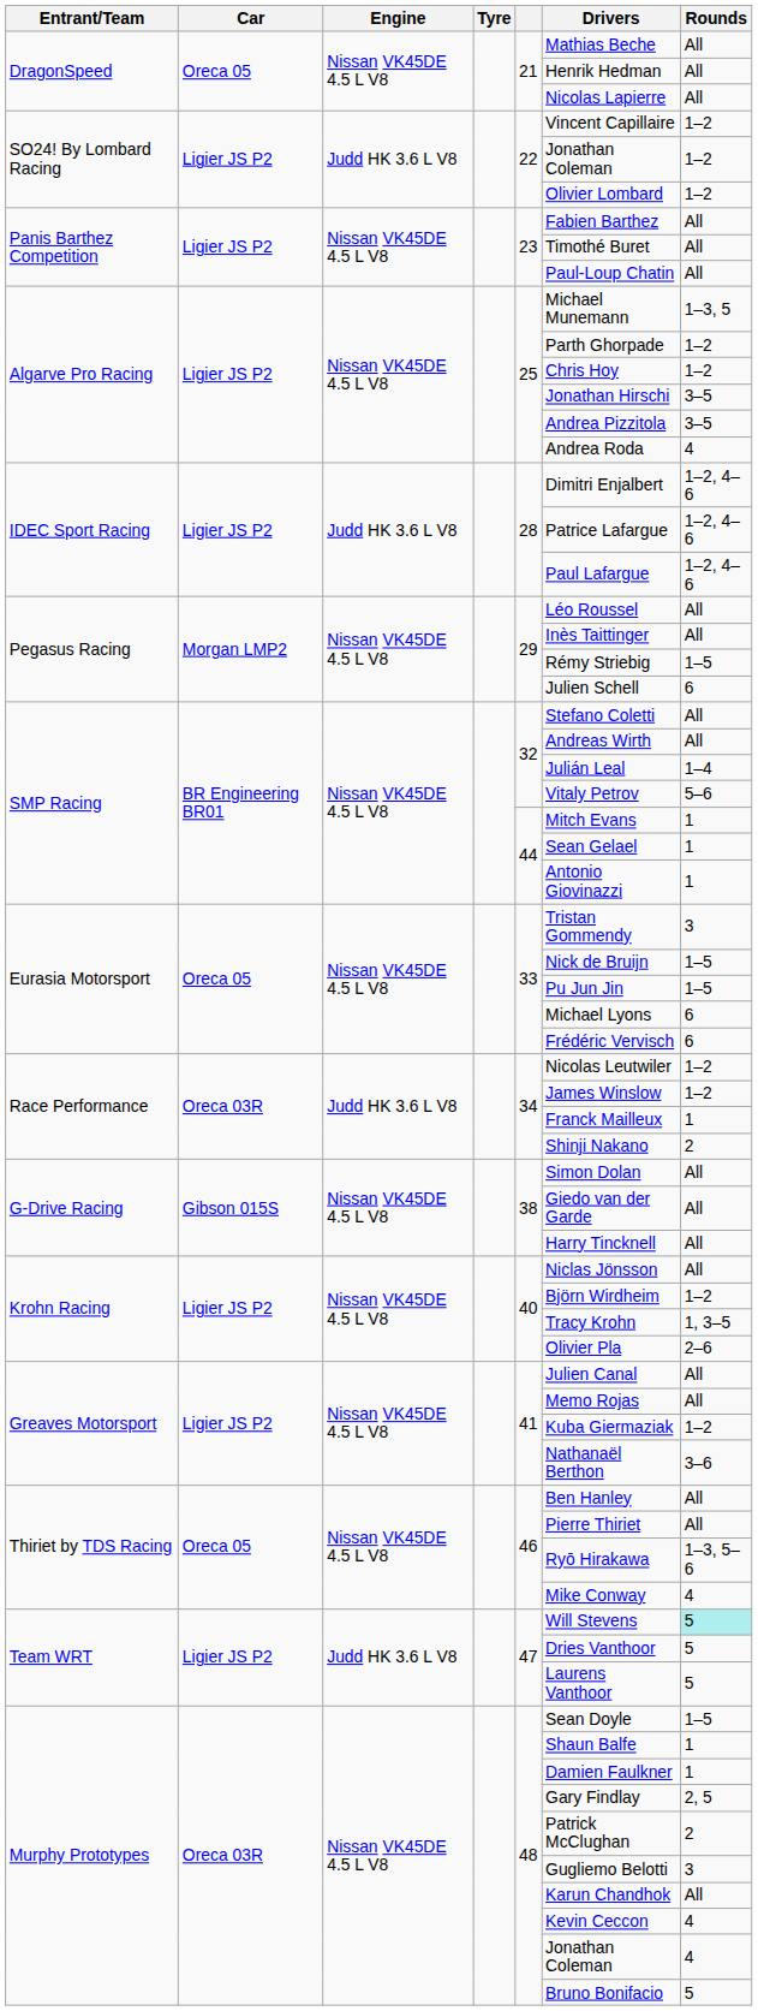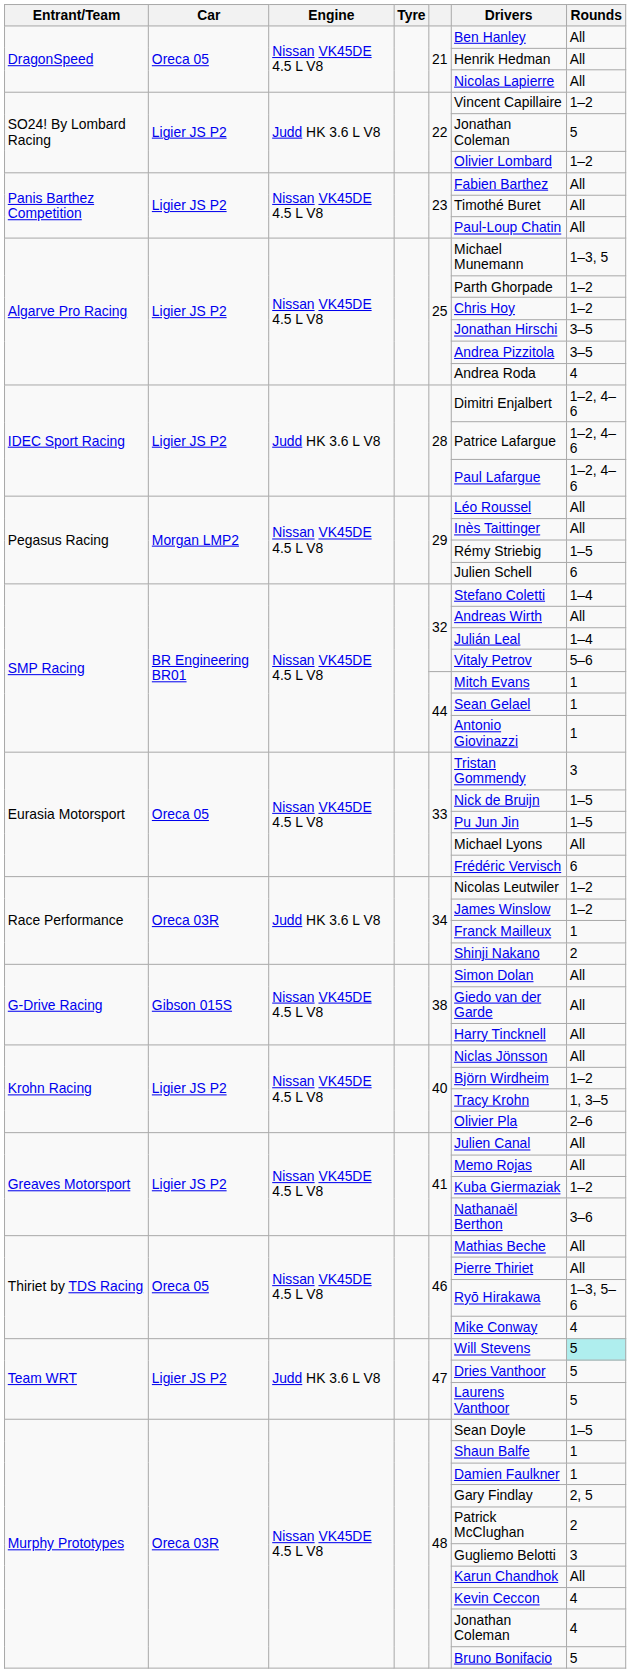row 2 | Drivers: Mathias Beche -> Ben Hanley
row 6 | Rounds: 1–2 -> 5
row 24 | Rounds: All -> 1–4
row 34 | Rounds: 6 -> All
row 51 | Drivers: Ben Hanley -> Mathias Beche
